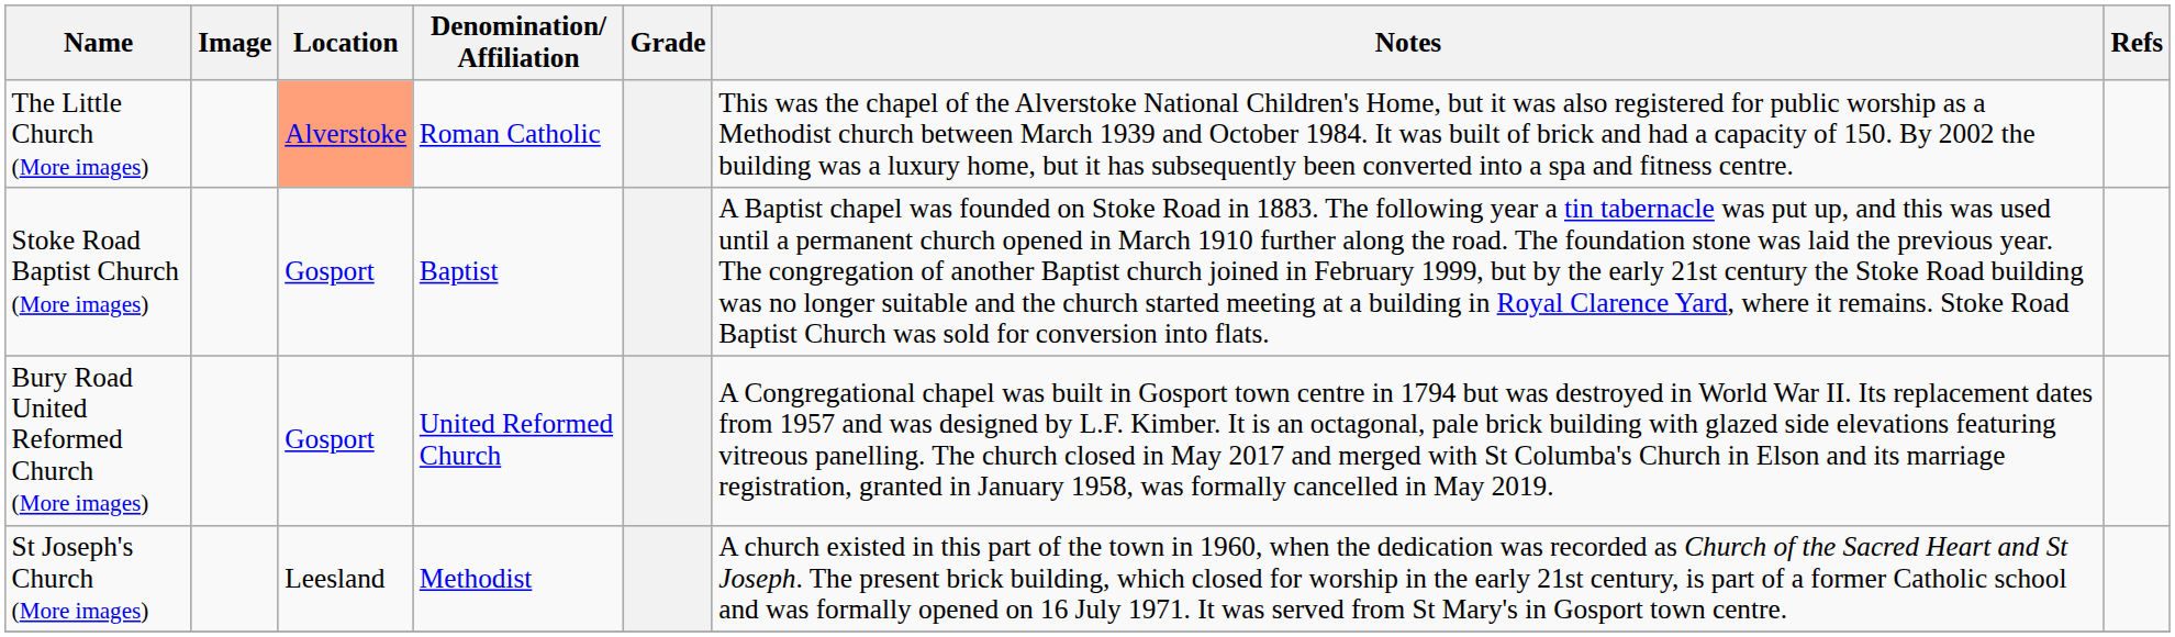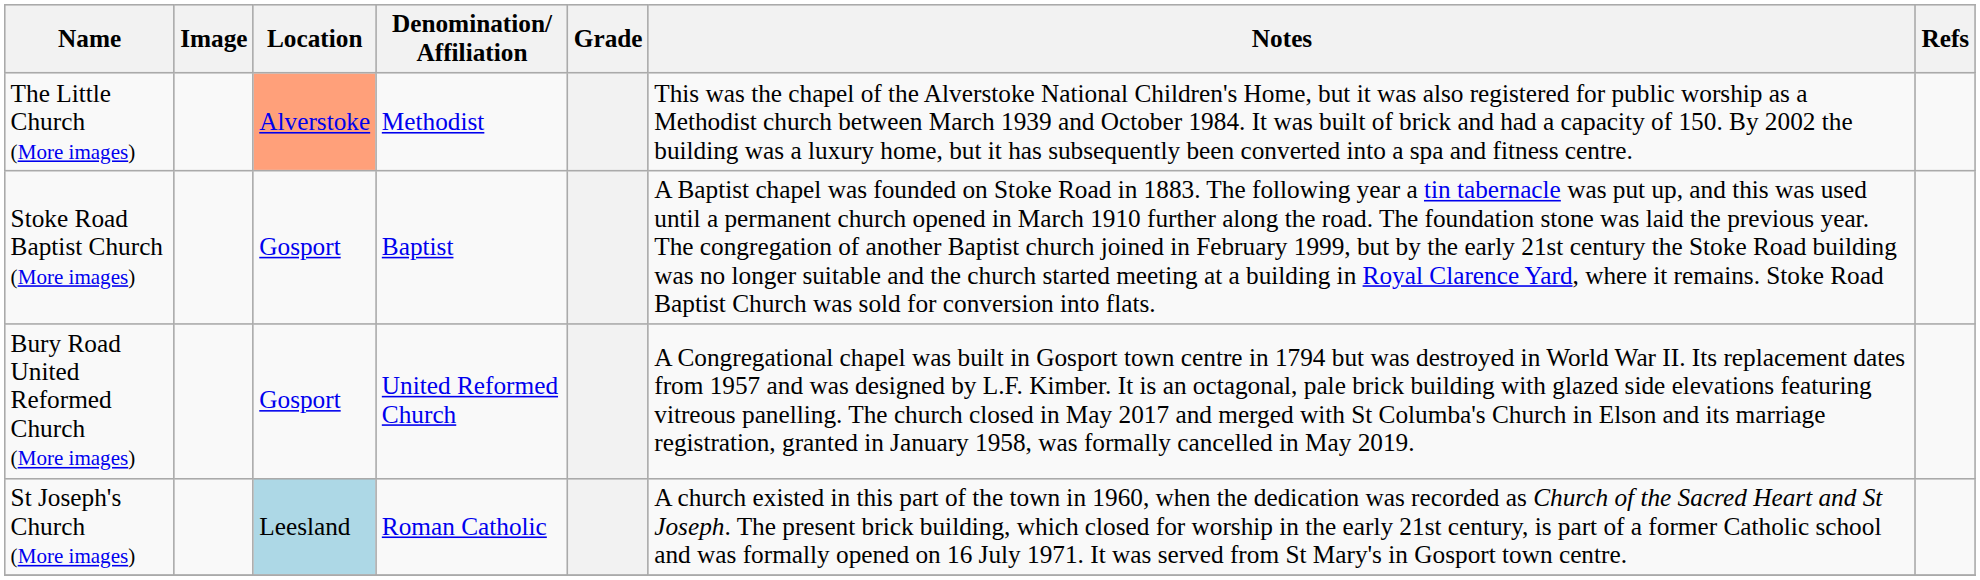The Little Church (More images) | Denomination/ Affiliation: Roman Catholic -> Methodist
St Joseph's Church (More images) | Location: no background -> lightblue background
St Joseph's Church (More images) | Denomination/ Affiliation: Methodist -> Roman Catholic
